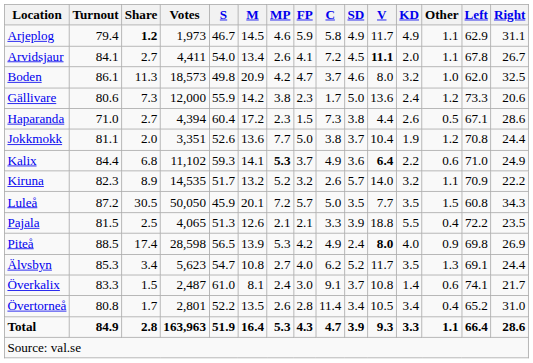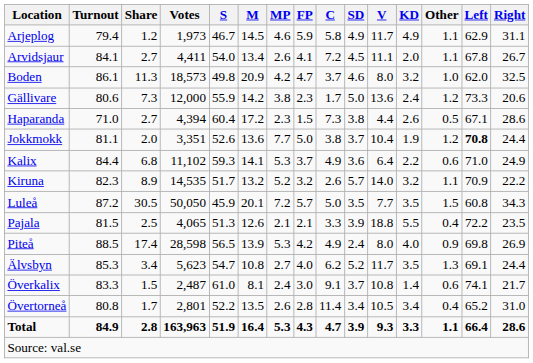Arjeplog | Share: bold -> normal
Arvidsjaur | V: bold -> normal
Jokkmokk | Left: normal -> bold
Kalix | MP: bold -> normal
Kalix | V: bold -> normal
Piteå | V: bold -> normal
